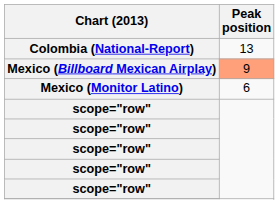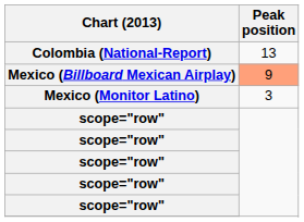Mexico (Monitor Latino) | Peak position: 6 -> 3
